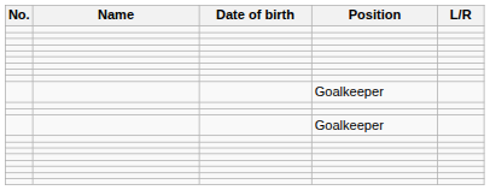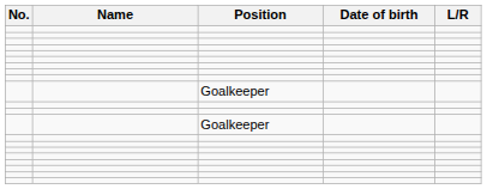columns swapped: Date of birth <-> Position
